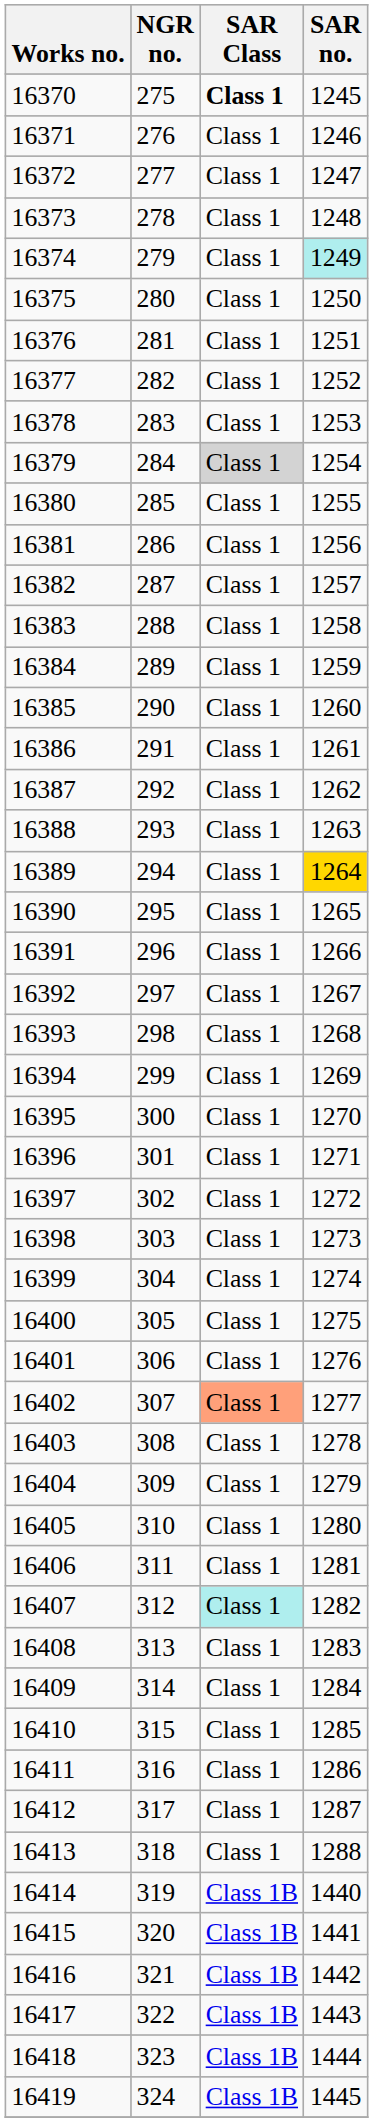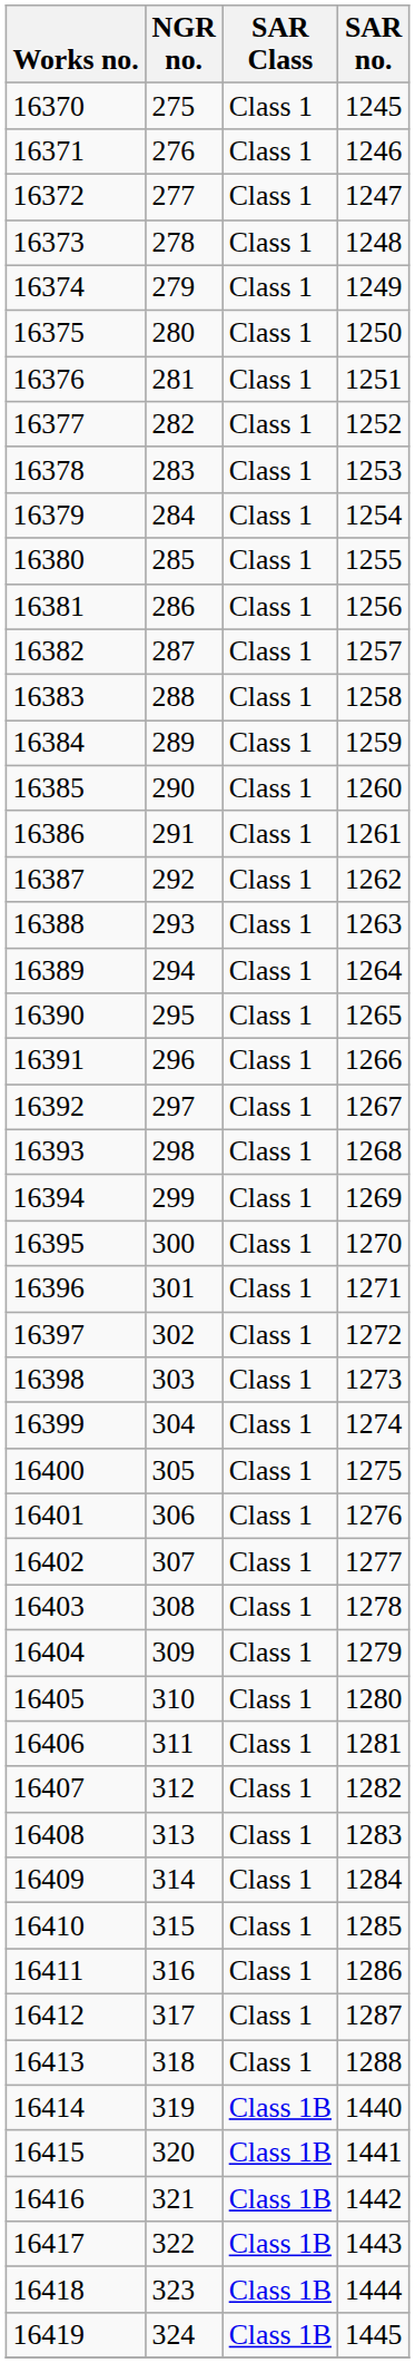16370 | SAR Class: bold -> normal
16374 | SAR no.: paleturquoise background -> no background
16379 | SAR Class: lightgrey background -> no background
16389 | SAR no.: gold background -> no background
16402 | SAR Class: lightsalmon background -> no background
16407 | SAR Class: paleturquoise background -> no background
